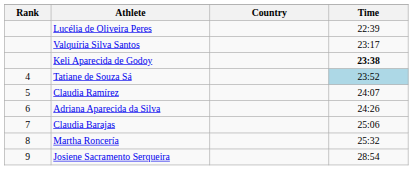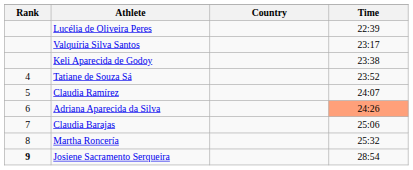Keli Aparecida de Godoy | Time: bold -> normal
Tatiane de Souza Sá | Time: lightblue background -> no background
Adriana Aparecida da Silva | Time: no background -> lightsalmon background
Josiene Sacramento Serqueira | Rank: normal -> bold
